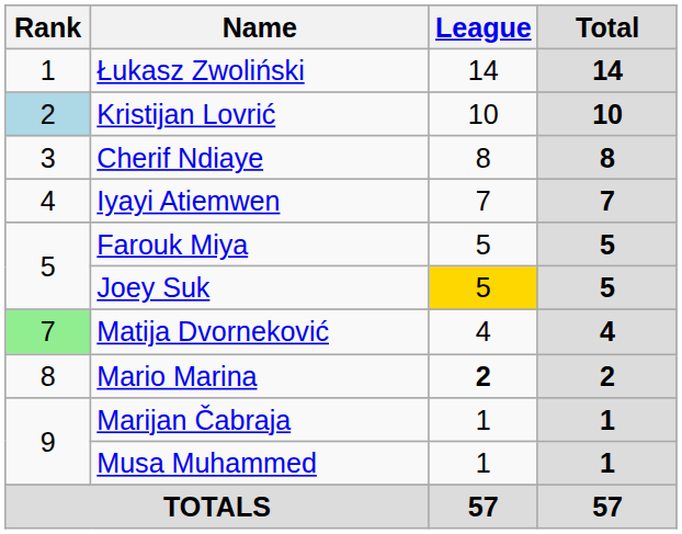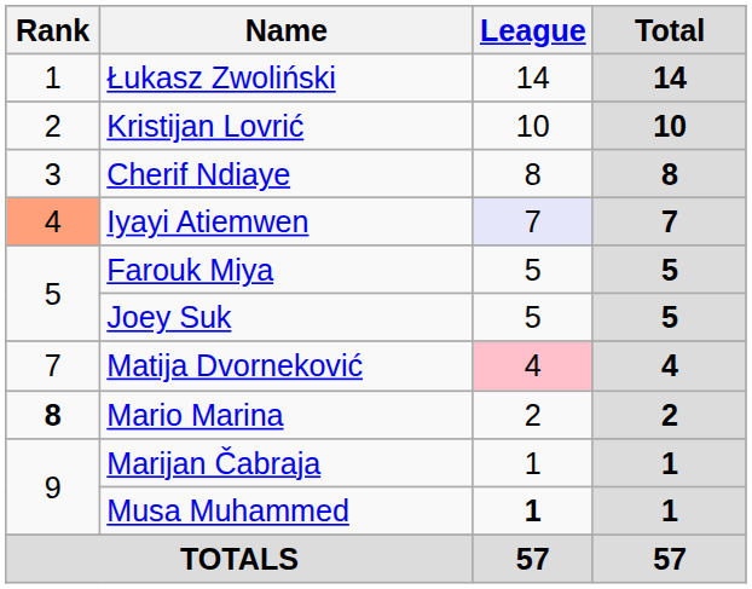Kristijan Lovrić | Rank: lightblue background -> no background
Iyayi Atiemwen | Rank: no background -> lightsalmon background
Iyayi Atiemwen | League: no background -> lavender background
Joey Suk | League: gold background -> no background
Matija Dvorneković | Rank: lightgreen background -> no background
Matija Dvorneković | League: no background -> pink background
Mario Marina | Rank: normal -> bold
Mario Marina | League: bold -> normal
Musa Muhammed | League: normal -> bold
